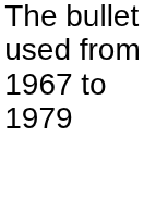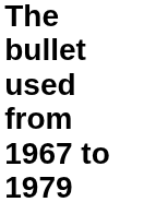row 1 | column 1: normal -> bold
